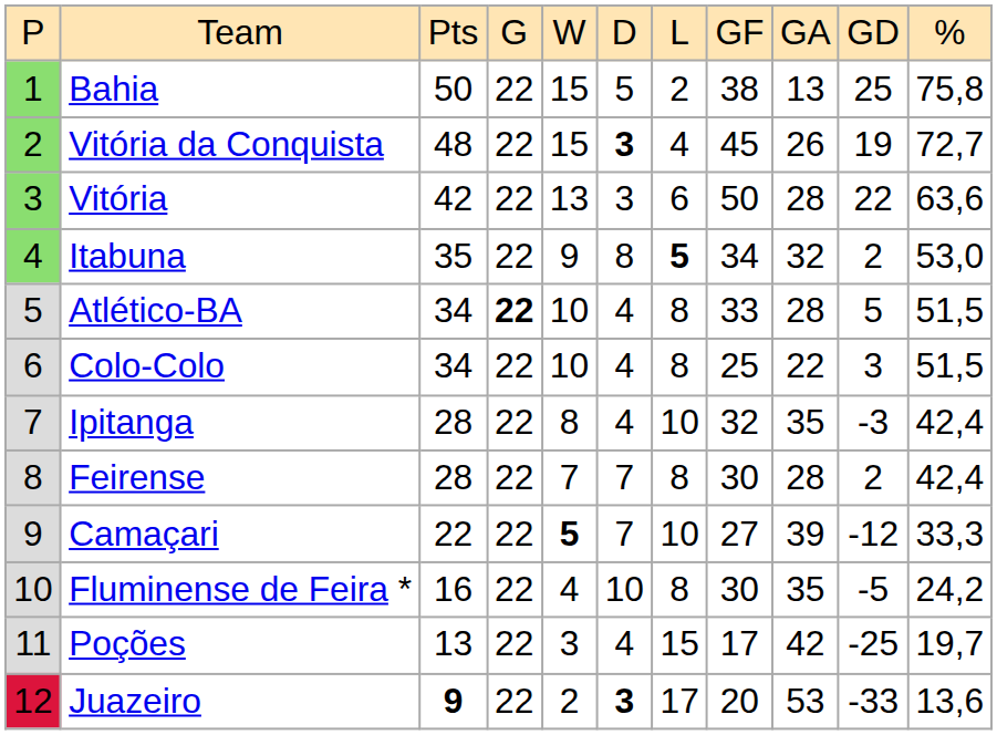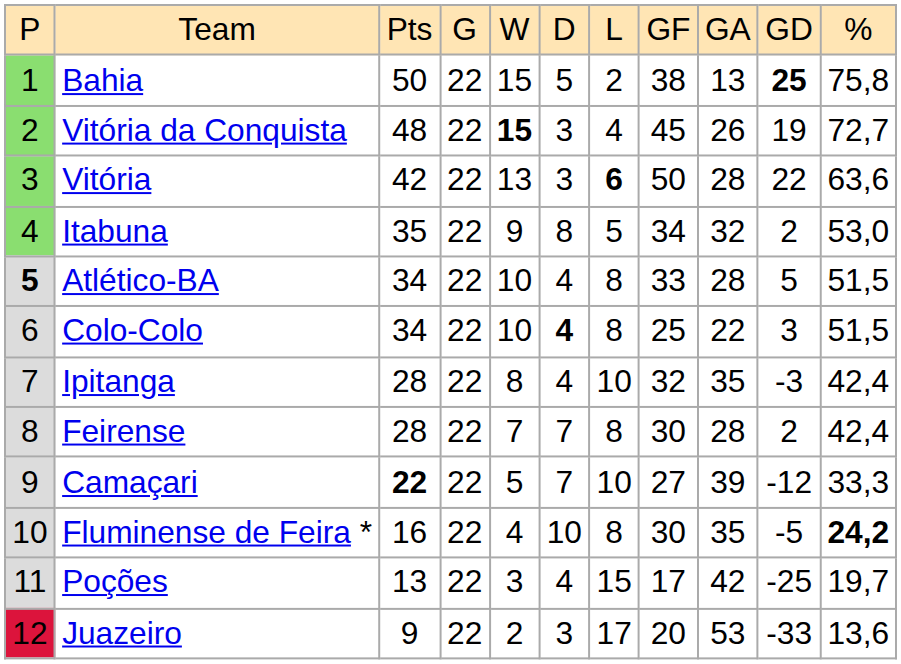Bahia | column 10: normal -> bold
Vitória da Conquista | column 5: normal -> bold
Vitória da Conquista | column 6: bold -> normal
Vitória | column 7: normal -> bold
Itabuna | column 7: bold -> normal
Atlético-BA | column 1: normal -> bold
Atlético-BA | column 4: bold -> normal
Colo-Colo | column 6: normal -> bold
Camaçari | column 3: normal -> bold
Camaçari | column 5: bold -> normal
Fluminense de Feira * | column 11: normal -> bold
Juazeiro | column 3: bold -> normal
Juazeiro | column 6: bold -> normal
